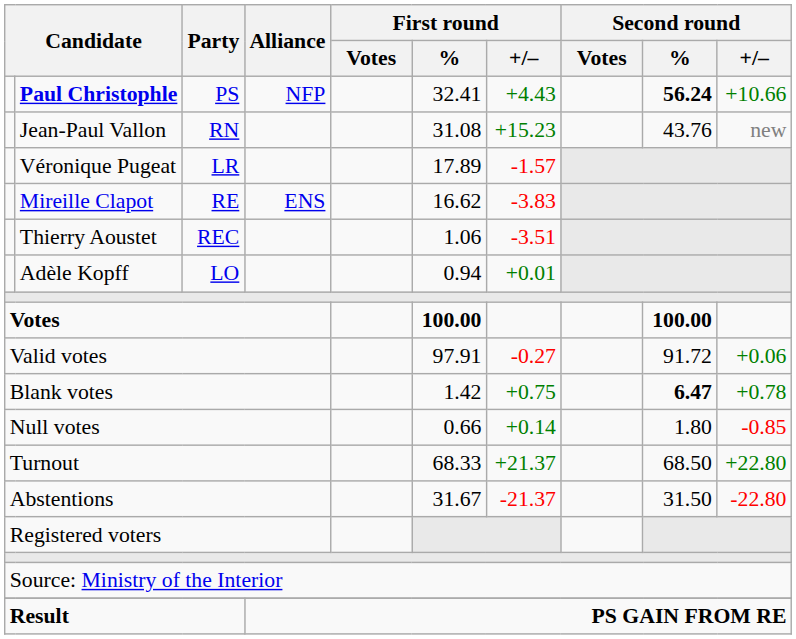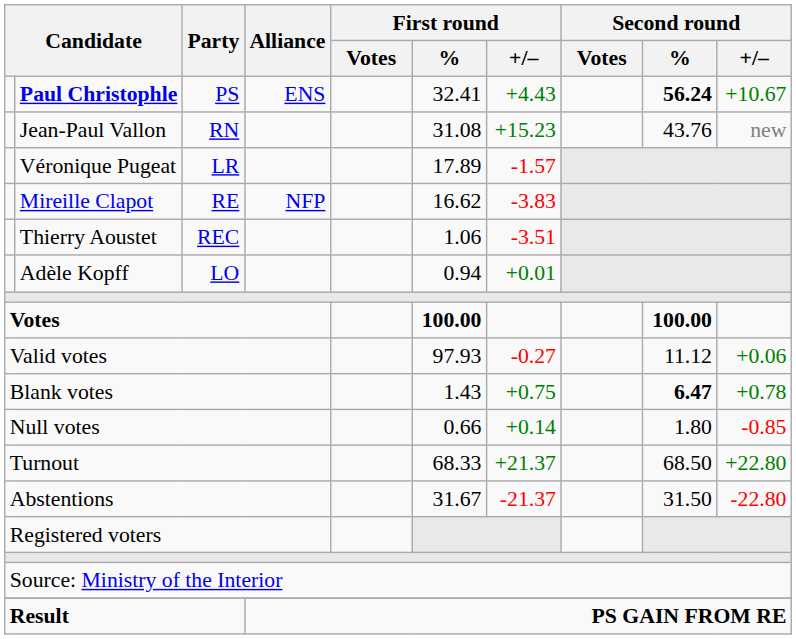Paul Christophle | Alliance: NFP -> ENS
Paul Christophle | Second round / +/–: +10.66 -> +10.67
Mireille Clapot | Alliance: ENS -> NFP
Valid votes | First round / %: 97.91 -> 97.93
Valid votes | Second round / %: 91.72 -> 11.12
Blank votes | First round / %: 1.42 -> 1.43
